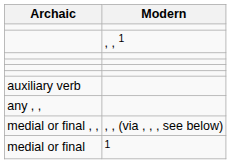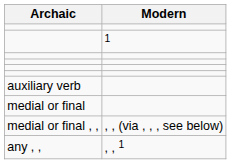row 3 | Modern: , , 1 -> 1
row 9 | Archaic: any , , -> medial or final
row 11 | Archaic: medial or final -> any , ,
row 11 | Modern: 1 -> , , 1
